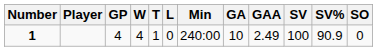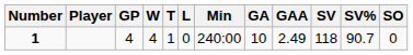row 2 | SV: 100 -> 118
row 2 | SV%: 90.9 -> 90.7
